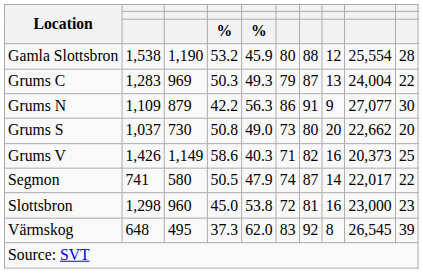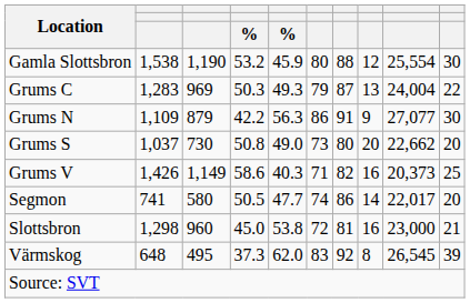Gamla Slottsbron | column 10: 28 -> 30
Segmon | column 5: 47.9 -> 47.7
Segmon | column 7: 87 -> 86
Segmon | column 10: 22 -> 20
Slottsbron | column 10: 23 -> 21
